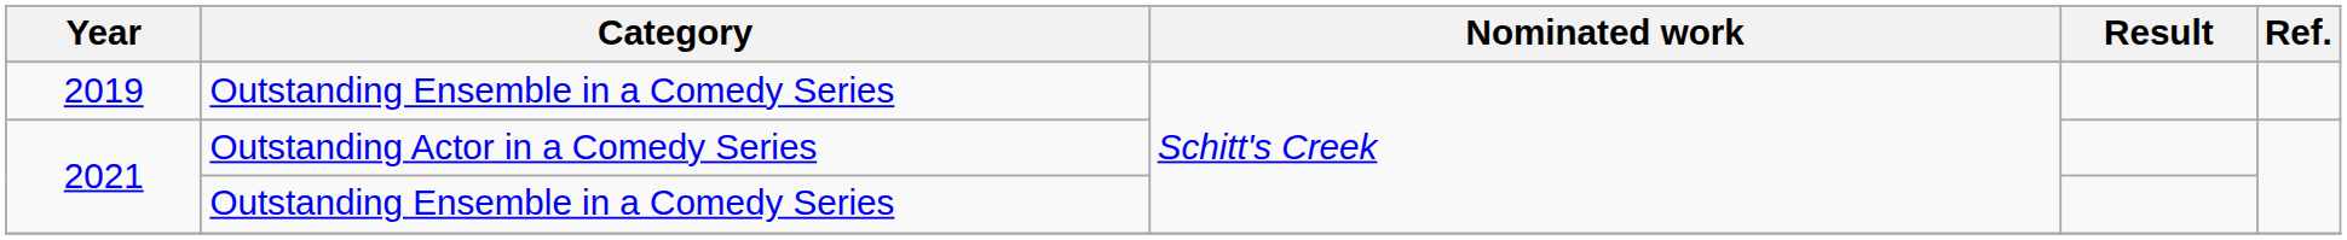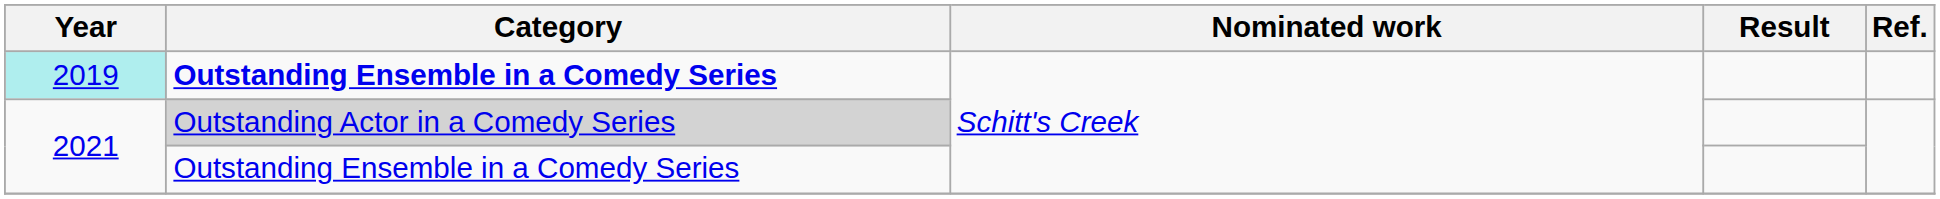2019 | Year: no background -> paleturquoise background
2019 | Category: normal -> bold
2021 / Outstanding Actor in a Comedy Series | Category: no background -> lightgrey background
